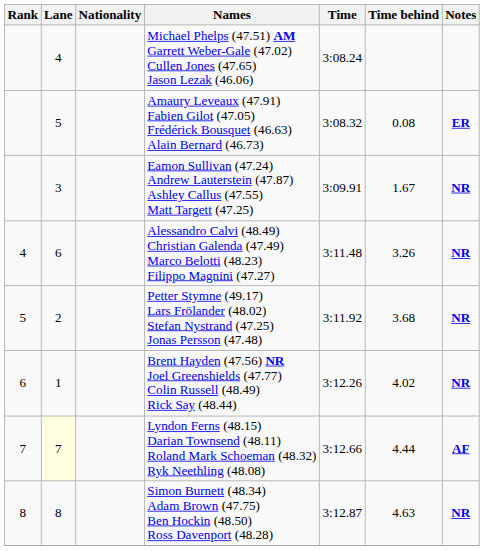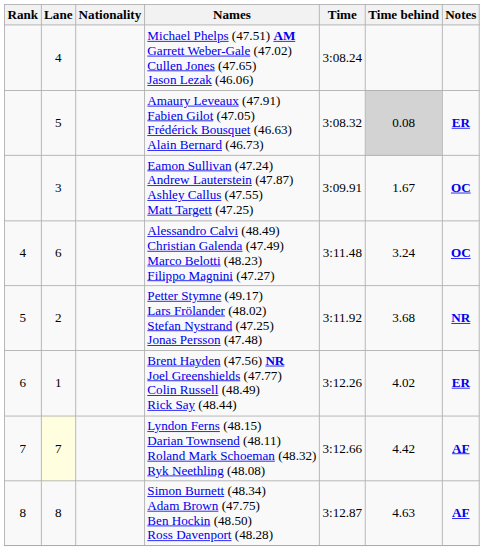row 3 | Time behind: no background -> lightgrey background
row 4 | Notes: NR -> OC
row 5 | Time behind: 3.26 -> 3.24
row 5 | Notes: NR -> OC
row 7 | Notes: NR -> ER
row 8 | Time behind: 4.44 -> 4.42
row 9 | Notes: NR -> AF
